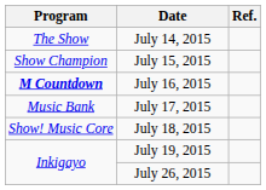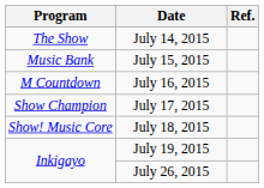July 15, 2015 | Program: Show Champion -> Music Bank
July 16, 2015 | Program: bold -> normal
July 17, 2015 | Program: Music Bank -> Show Champion
